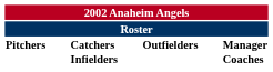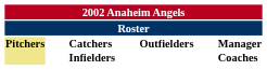Pitchers | column 1: no background -> khaki background
